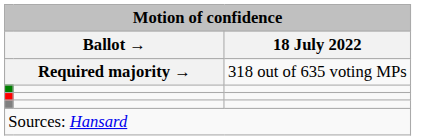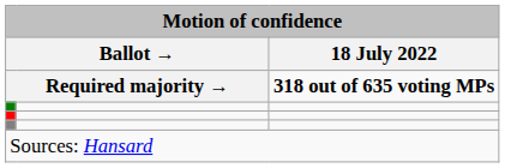Required majority → | 18 July 2022: normal -> bold
